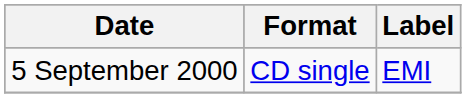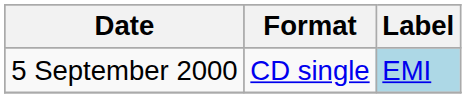5 September 2000 | Label: no background -> lightblue background
